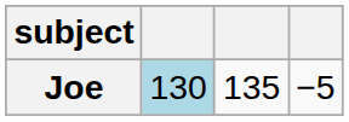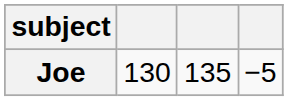Joe | column 2: lightblue background -> no background
